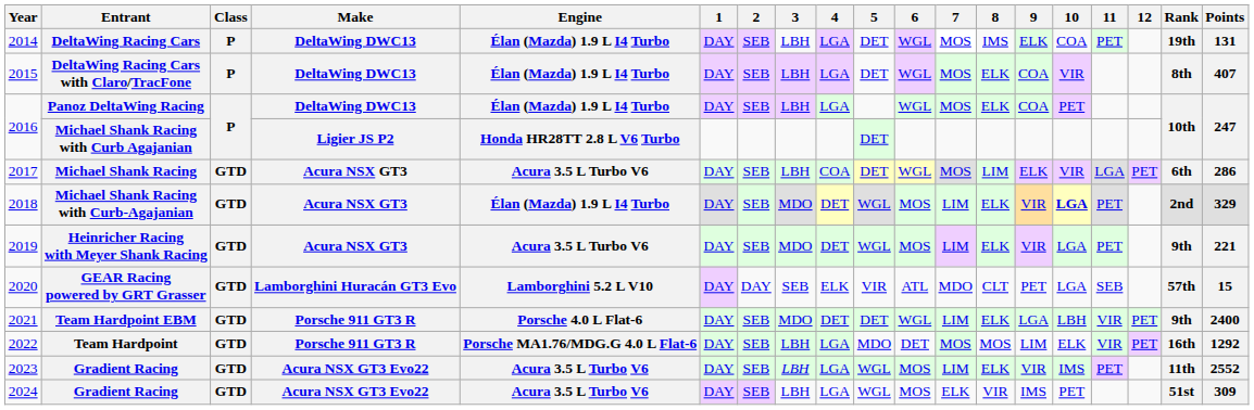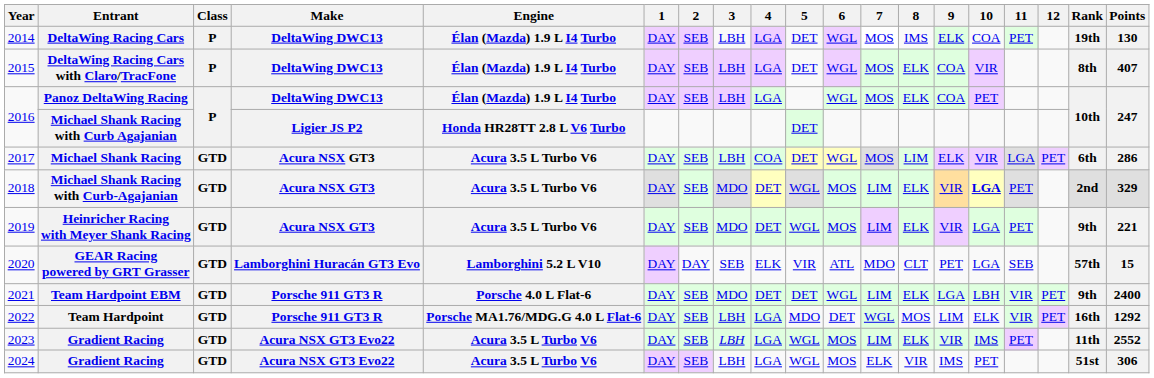DeltaWing Racing Cars | Points: 131 -> 130
Michael Shank Racing with Curb-Agajanian | Engine: Élan (Mazda) 1.9 L I4 Turbo -> Acura 3.5 L Turbo V6
Team Hardpoint | 7: MOS -> WGL
2024 / Gradient Racing | Points: 309 -> 306
